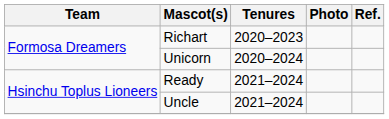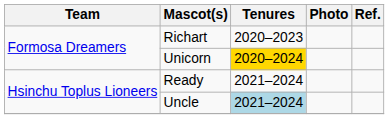Unicorn | Tenures: no background -> gold background
Uncle | Tenures: no background -> lightblue background
